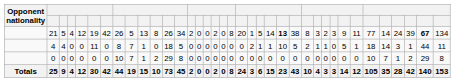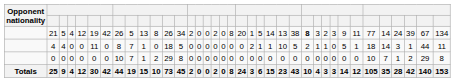21 | column 24: bold -> normal
21 | column 26: normal -> bold
21 | column 36: bold -> normal
